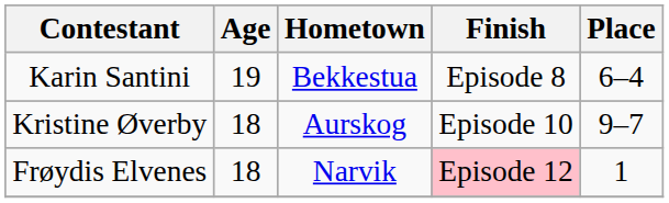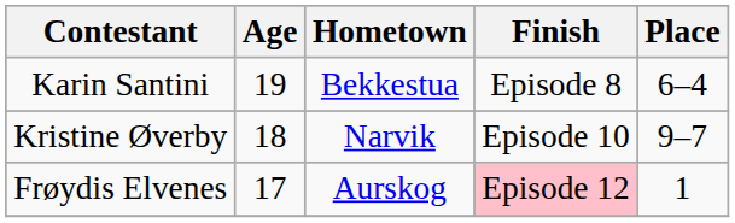Kristine Øverby | Hometown: Aurskog -> Narvik
Frøydis Elvenes | Age: 18 -> 17
Frøydis Elvenes | Hometown: Narvik -> Aurskog
